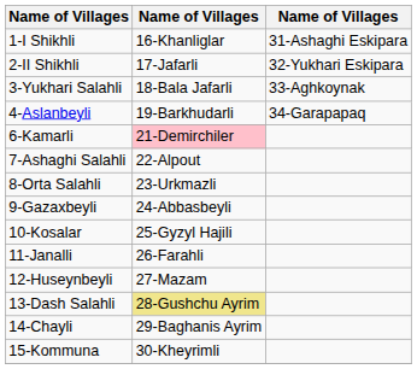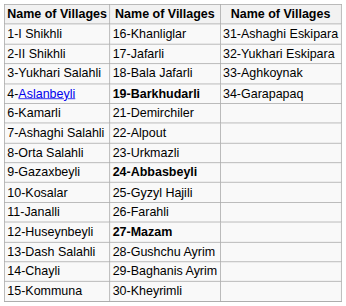4-Aslanbeyli | column 2: normal -> bold
6-Kamarli | column 2: pink background -> no background
9-Gazaxbeyli | column 2: normal -> bold
12-Huseynbeyli | column 2: normal -> bold
13-Dash Salahli | column 2: khaki background -> no background
